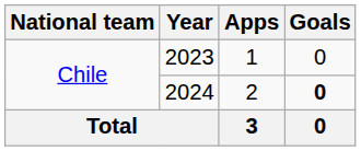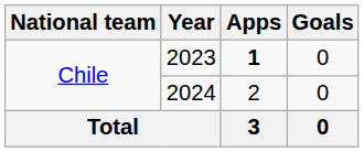2023 | Apps: normal -> bold
2024 | Goals: bold -> normal
